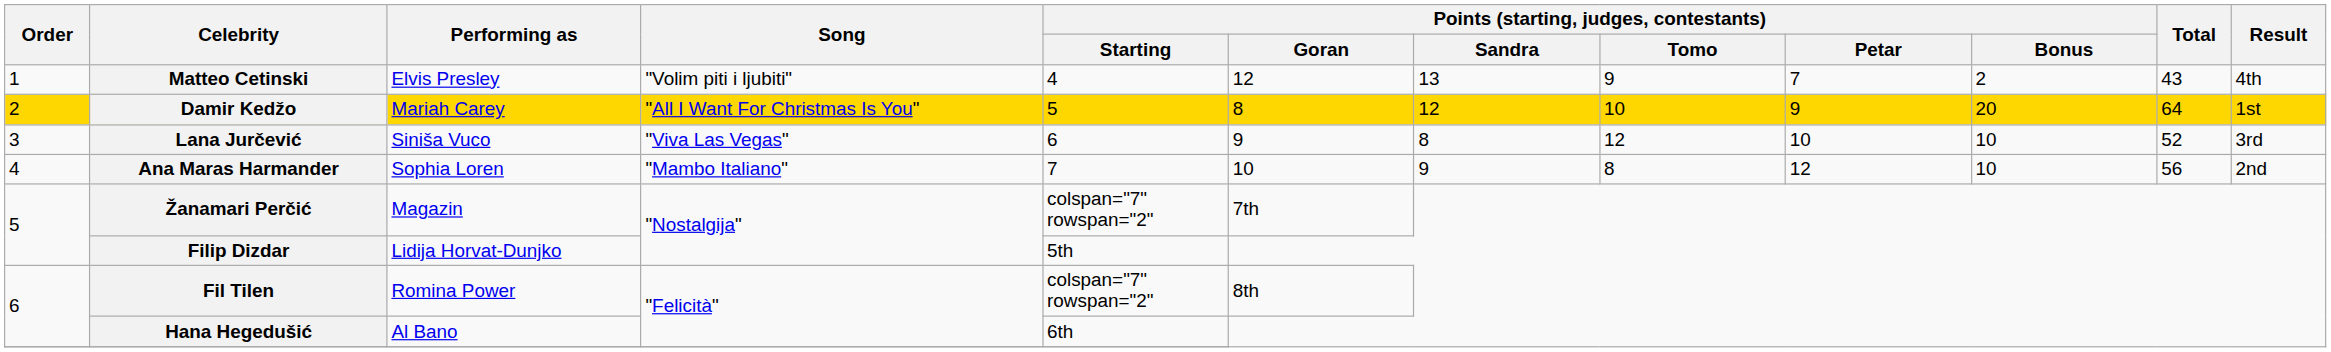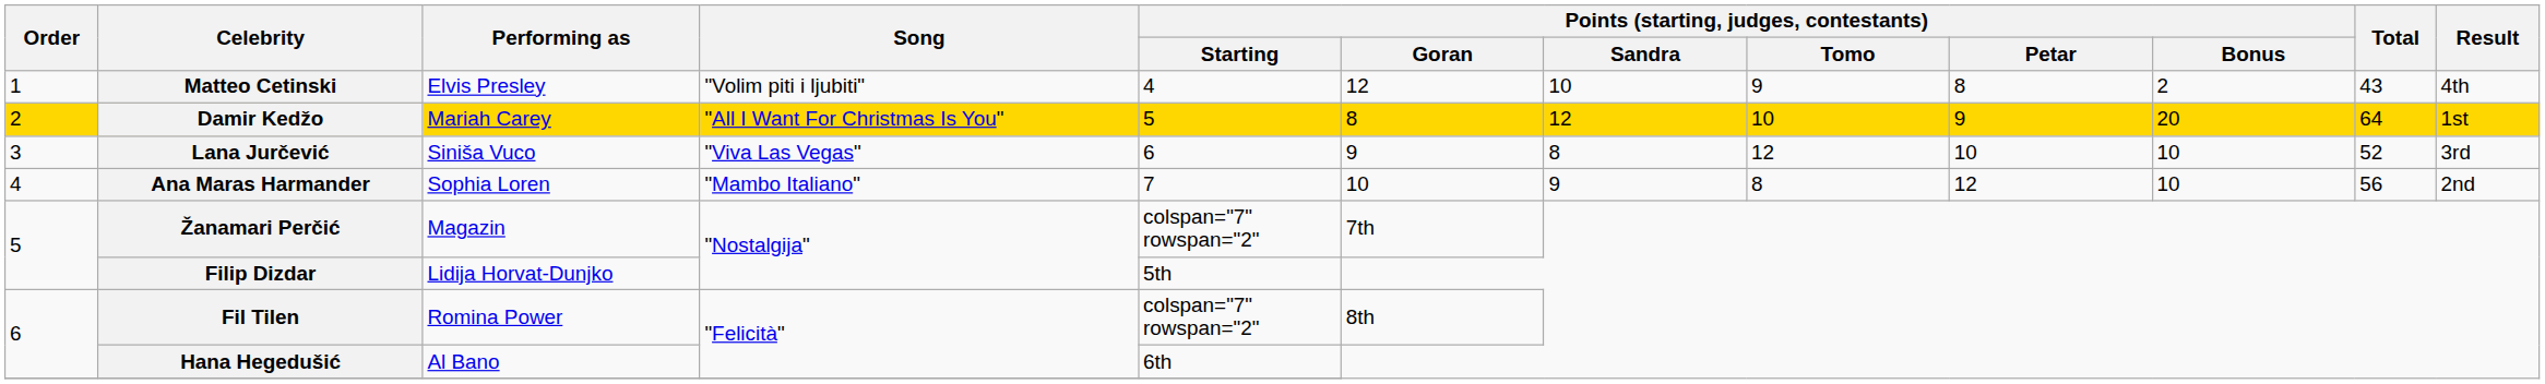Matteo Cetinski | Points (starting, judges, contestants) / Sandra: 13 -> 10
Matteo Cetinski | Points (starting, judges, contestants) / Petar: 7 -> 8
